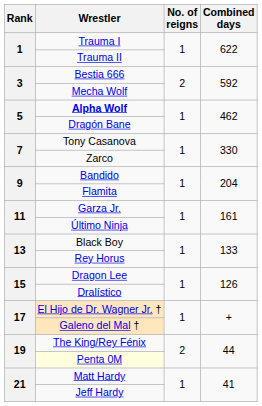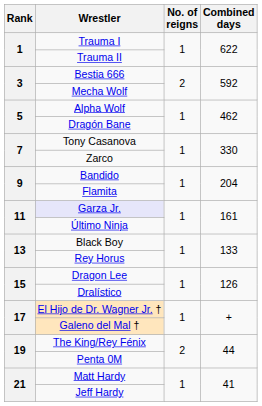Alpha Wolf | Wrestler: bold -> normal
Garza Jr. | Wrestler: no background -> lavender background
Penta 0M | Wrestler: lightyellow background -> no background
